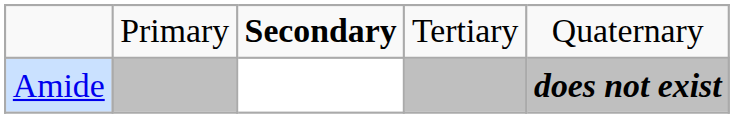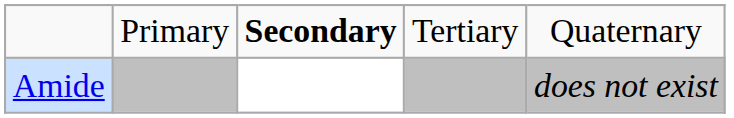Amide | column 5: bold -> normal
